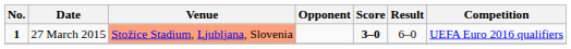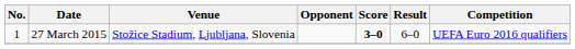27 March 2015 | No.: bold -> normal
27 March 2015 | Venue: lightsalmon background -> no background
